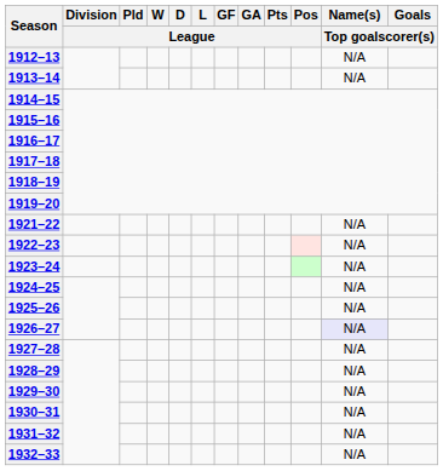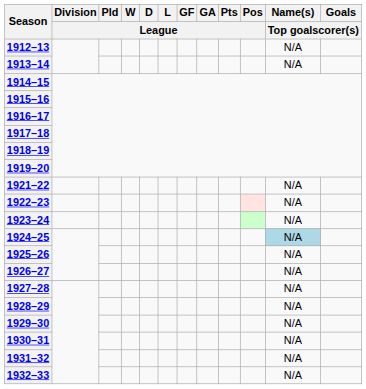1924–25 | Name(s) / Top goalscorer(s): no background -> lightblue background
1926–27 | Name(s) / Top goalscorer(s): lavender background -> no background
